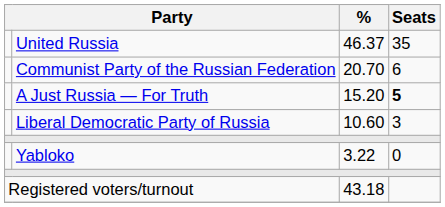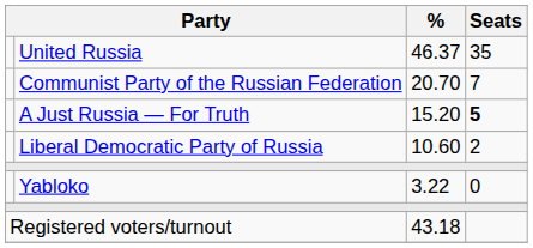Communist Party of the Russian Federation | Seats: 6 -> 7
Liberal Democratic Party of Russia | Seats: 3 -> 2
